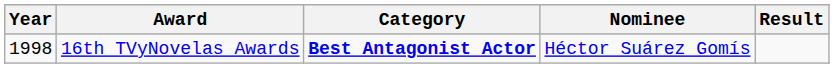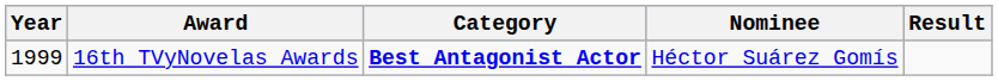16th TVyNovelas Awards | Year: 1998 -> 1999
